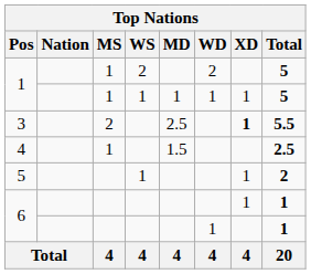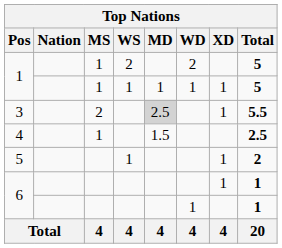3 | MD: no background -> lightgrey background
3 | XD: bold -> normal
